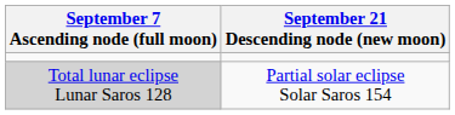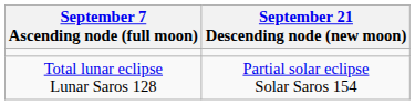row 3 | September 7 Ascending node (full moon): lightgrey background -> no background
